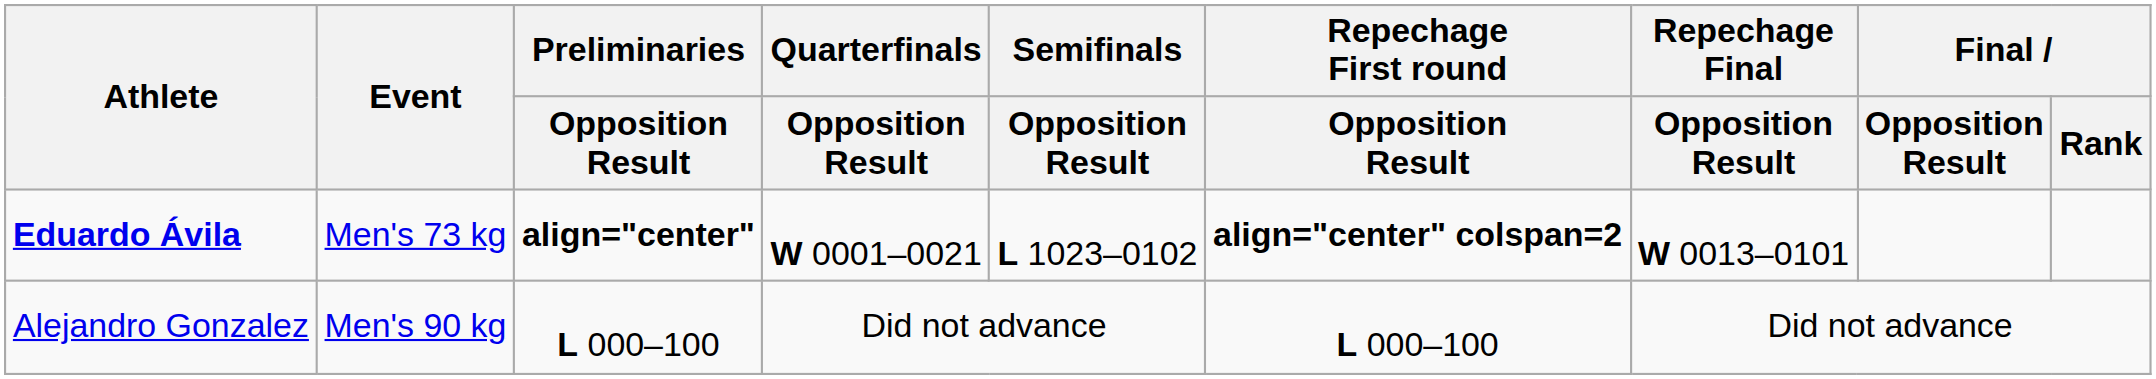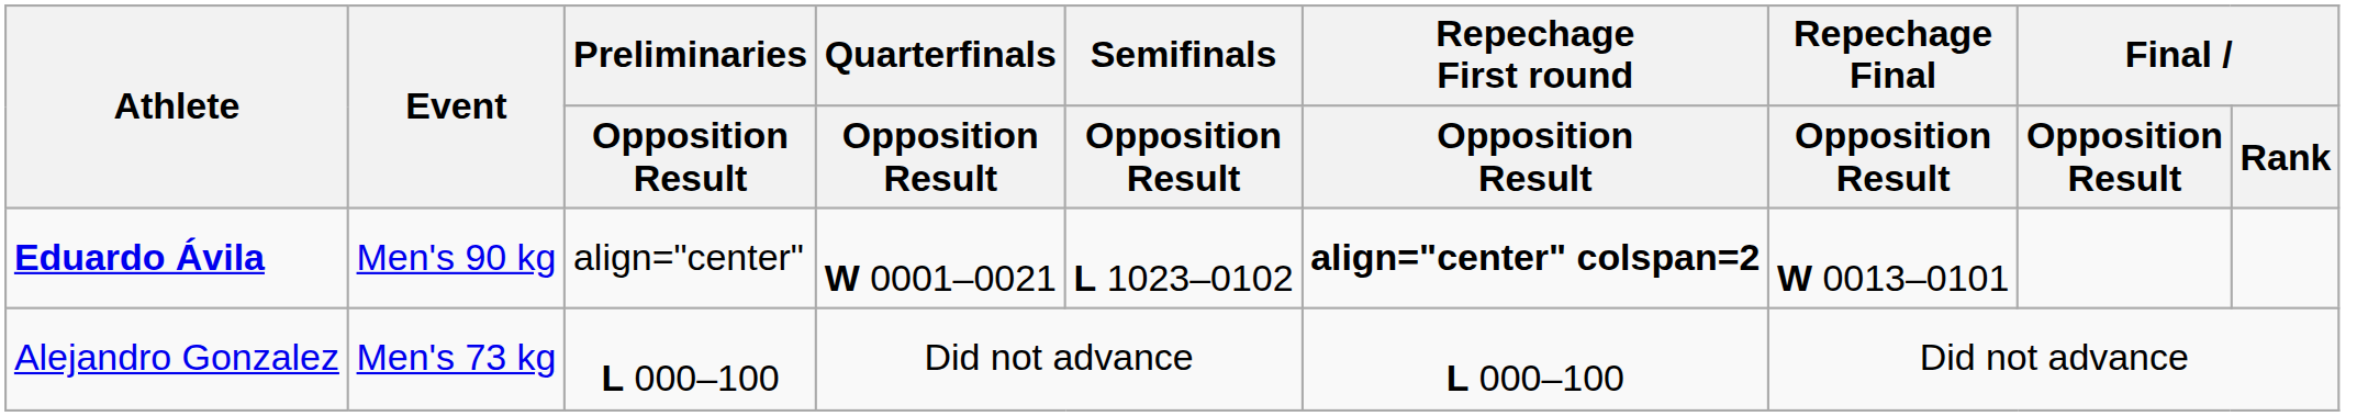Eduardo Ávila | Event: Men's 73 kg -> Men's 90 kg
Eduardo Ávila | Preliminaries / Opposition Result: bold -> normal
Alejandro Gonzalez | Event: Men's 90 kg -> Men's 73 kg
